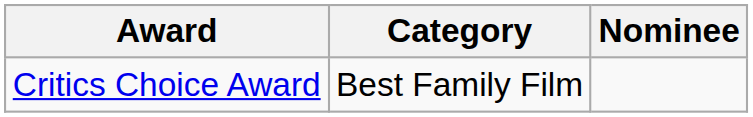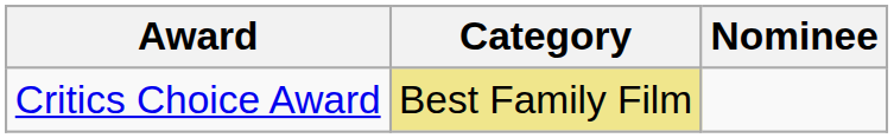Critics Choice Award | Category: no background -> khaki background
